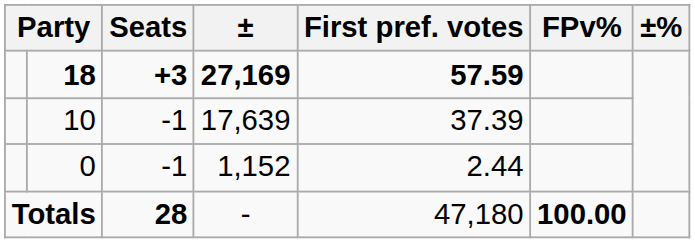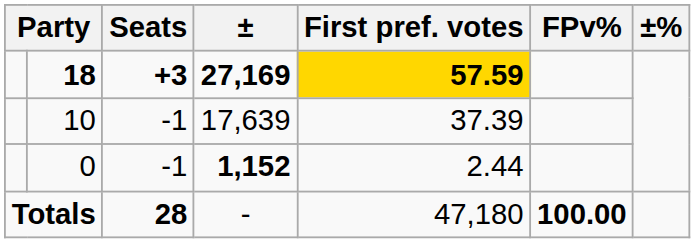18 | First pref. votes: no background -> gold background
0 | ±: normal -> bold
